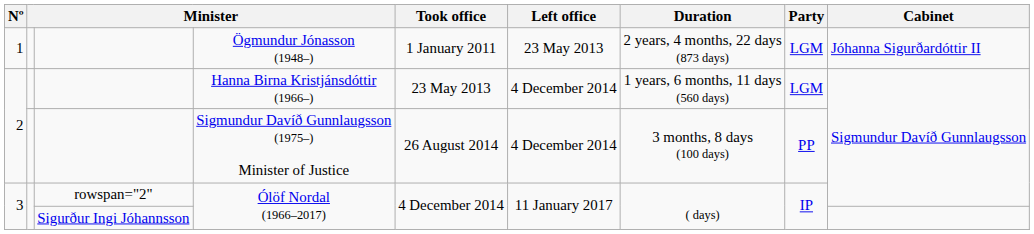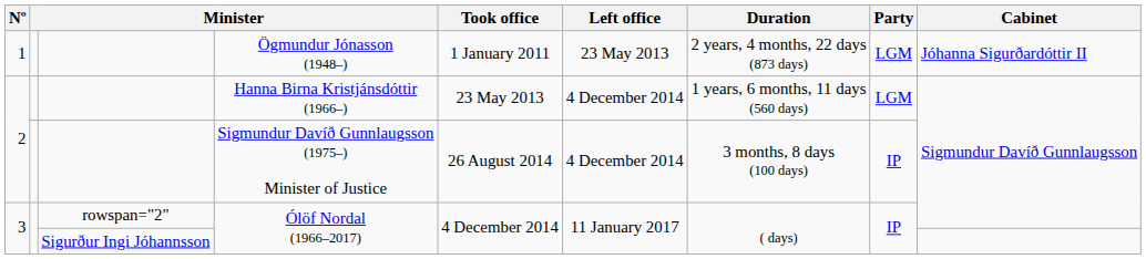Sigmundur Davíð Gunnlaugsson (1975–) Minister of Justice | Party: PP -> IP
